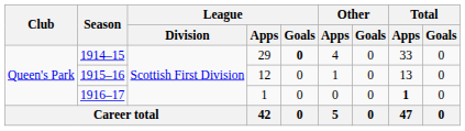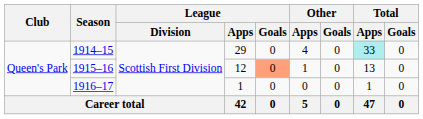1914–15 | League / Goals: bold -> normal
1914–15 | Total / Apps: no background -> paleturquoise background
1915–16 | League / Goals: no background -> lightsalmon background
1916–17 | Total / Apps: bold -> normal
